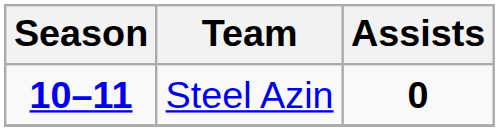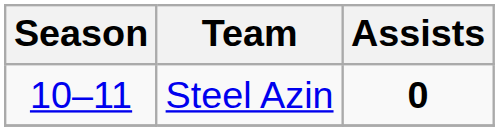Steel Azin | Season: bold -> normal
